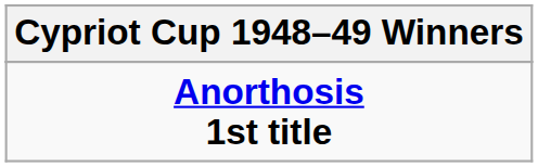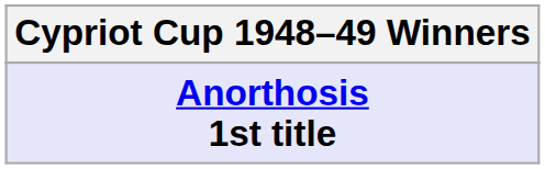row 2 | column 1: no background -> lavender background
